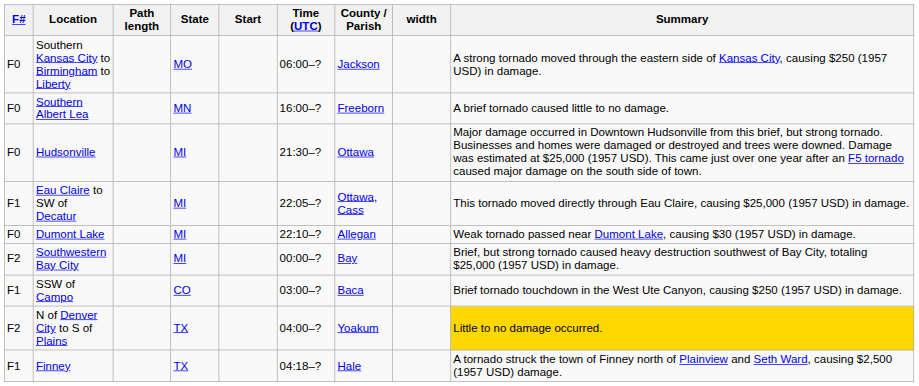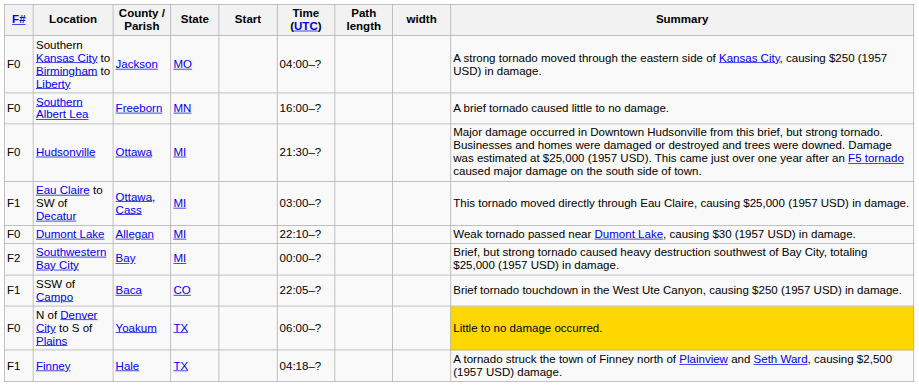columns swapped: County / Parish <-> Path length
Southern Kansas City to Birmingham to Liberty | Time (UTC): 06:00–? -> 04:00–?
Eau Claire to SW of Decatur | Time (UTC): 22:05–? -> 03:00–?
SSW of Campo | Time (UTC): 03:00–? -> 22:05–?
N of Denver City to S of Plains | F#: F2 -> F0
N of Denver City to S of Plains | Time (UTC): 04:00–? -> 06:00–?
